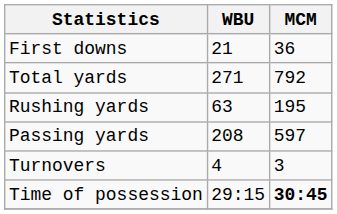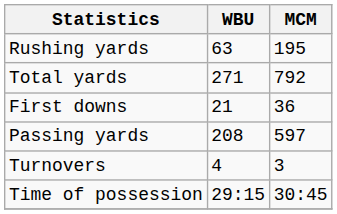rows swapped: First downs <-> Rushing yards
Time of possession | MCM: bold -> normal
